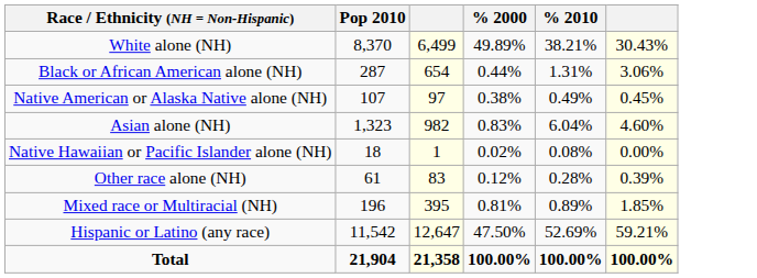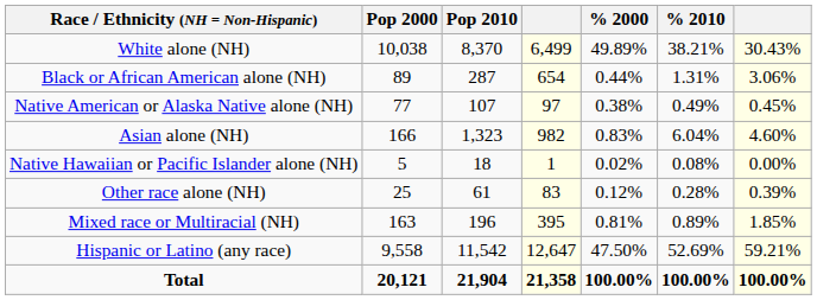+ column: Pop 2000 | 10,038 | 89 | 77 | 166 | 5 | 25 | 163 | 9,558 | 20,121
